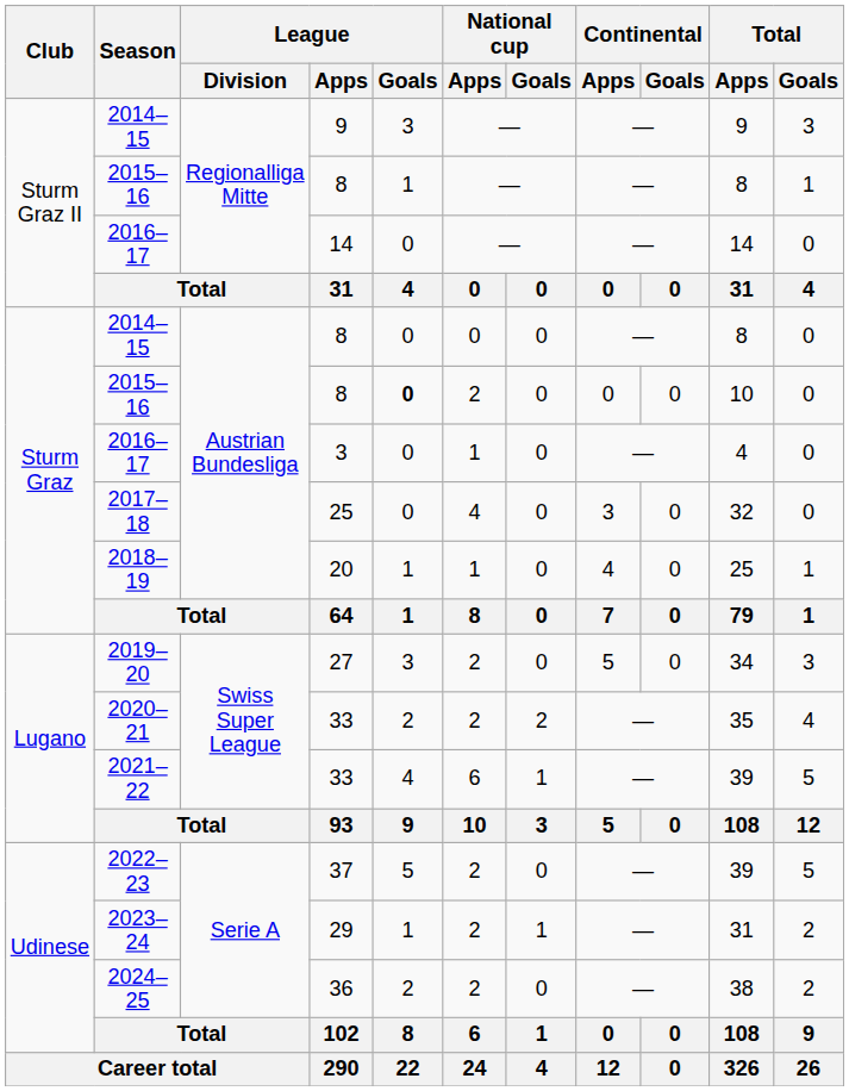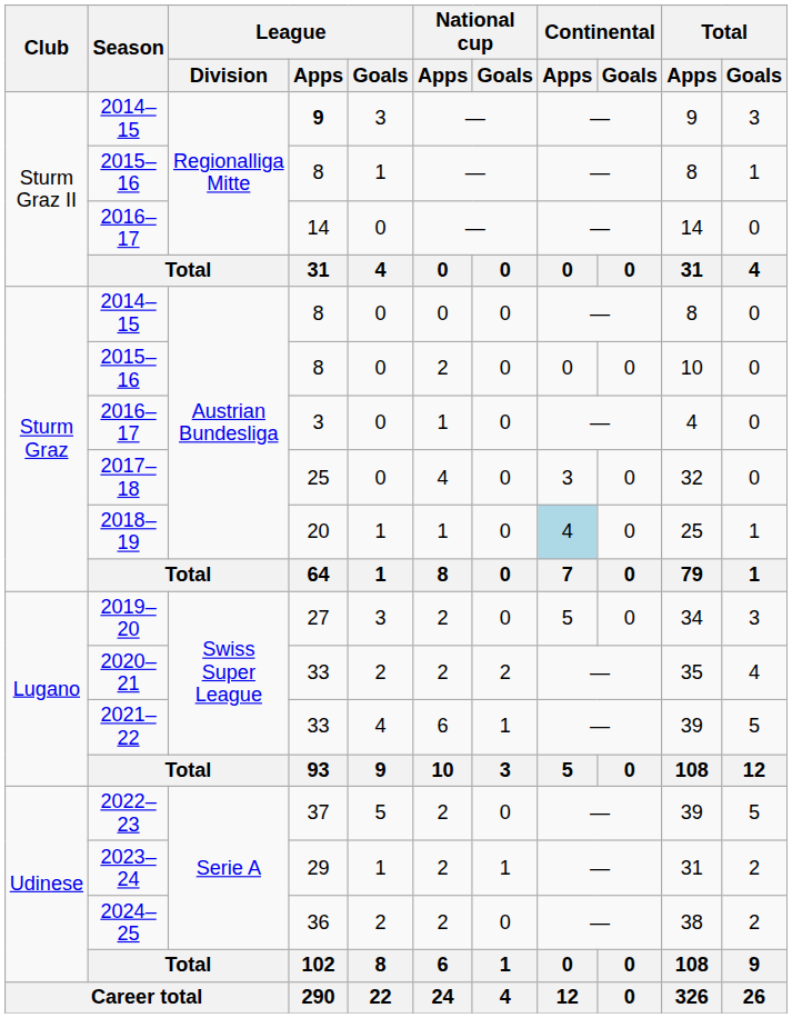Sturm Graz II / 2014–15 | League / Apps: normal -> bold
Sturm Graz / 2015–16 | League / Goals: bold -> normal
2018–19 | Continental / Apps: no background -> lightblue background
